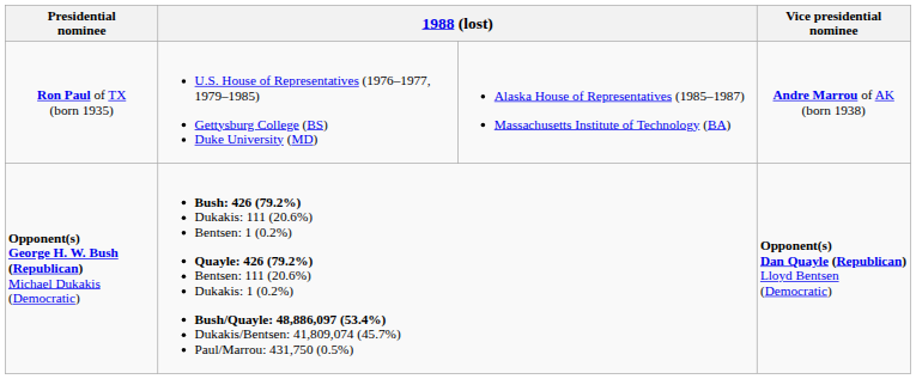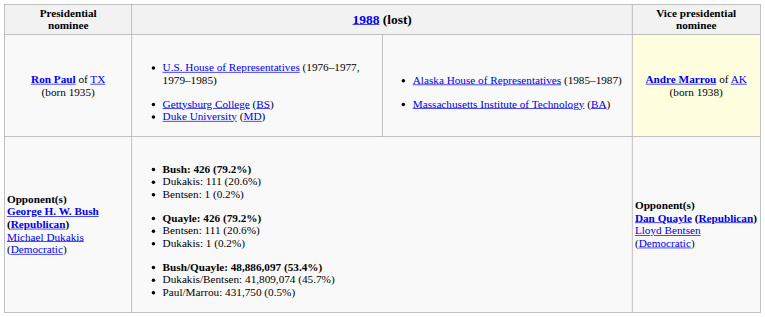Ron Paul of TX (born 1935) | Vice presidential nominee: no background -> lightyellow background
